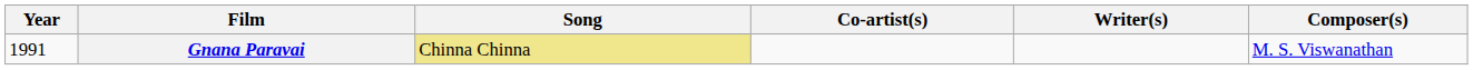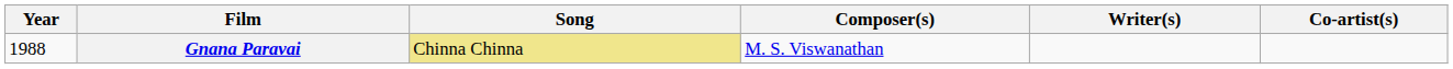columns swapped: Composer(s) <-> Co-artist(s)
Gnana Paravai | Year: 1991 -> 1988
